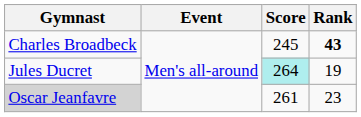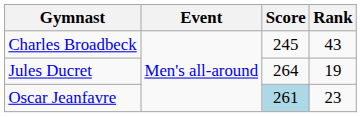row 2 | Rank: bold -> normal
row 3 | Score: paleturquoise background -> no background
row 4 | Gymnast: lightgrey background -> no background
row 4 | Score: no background -> lightblue background
